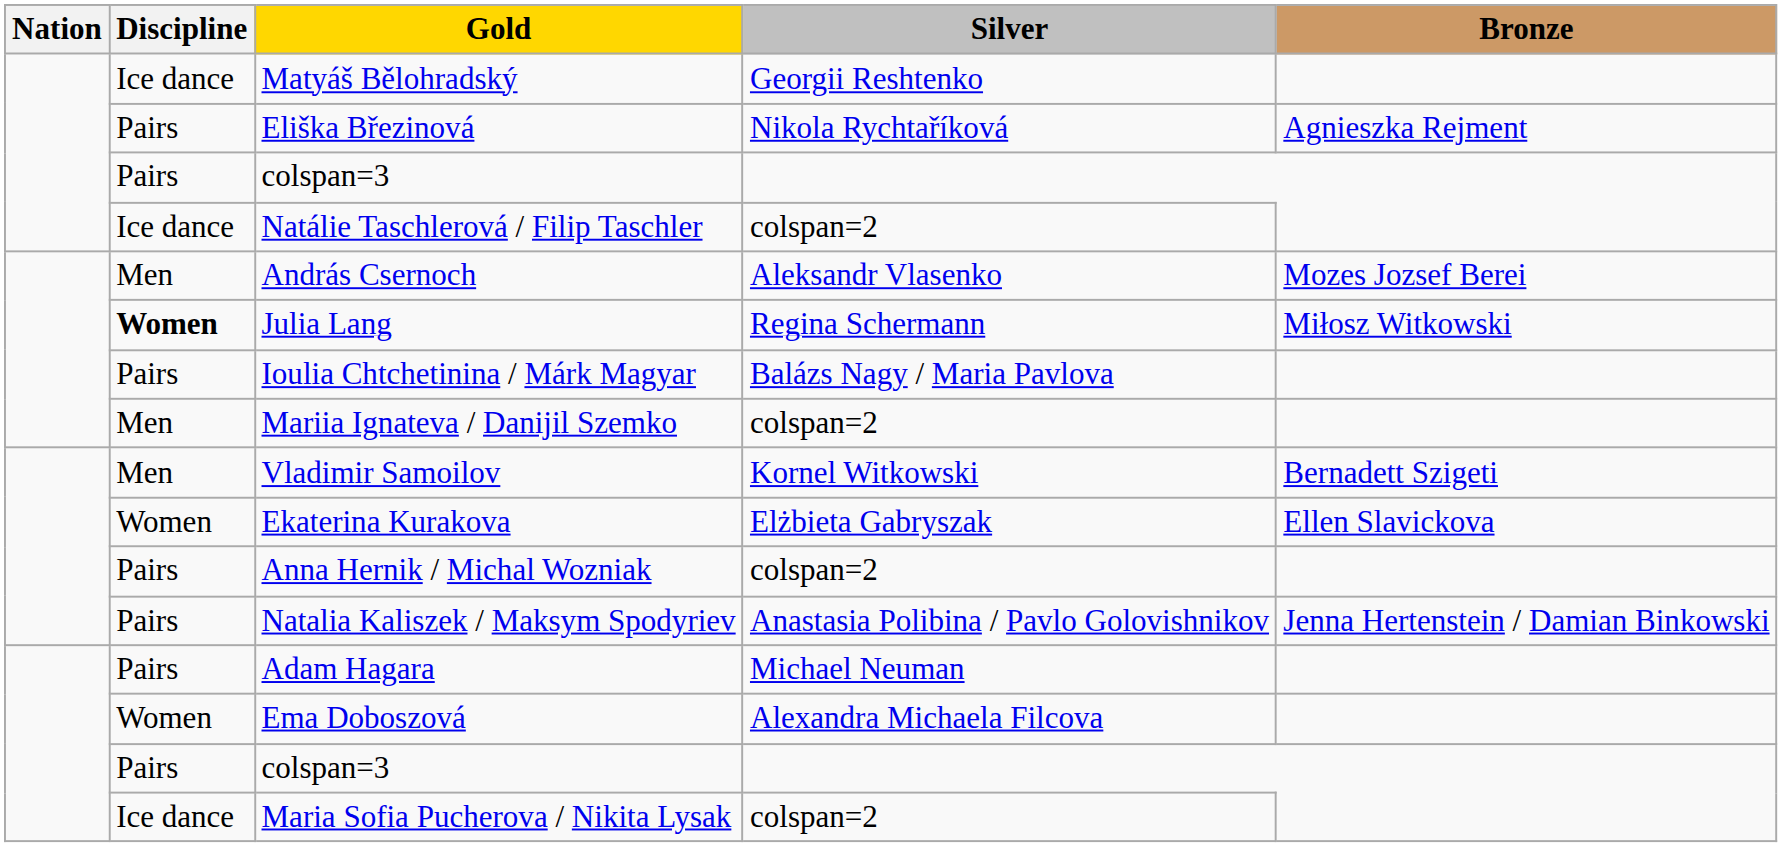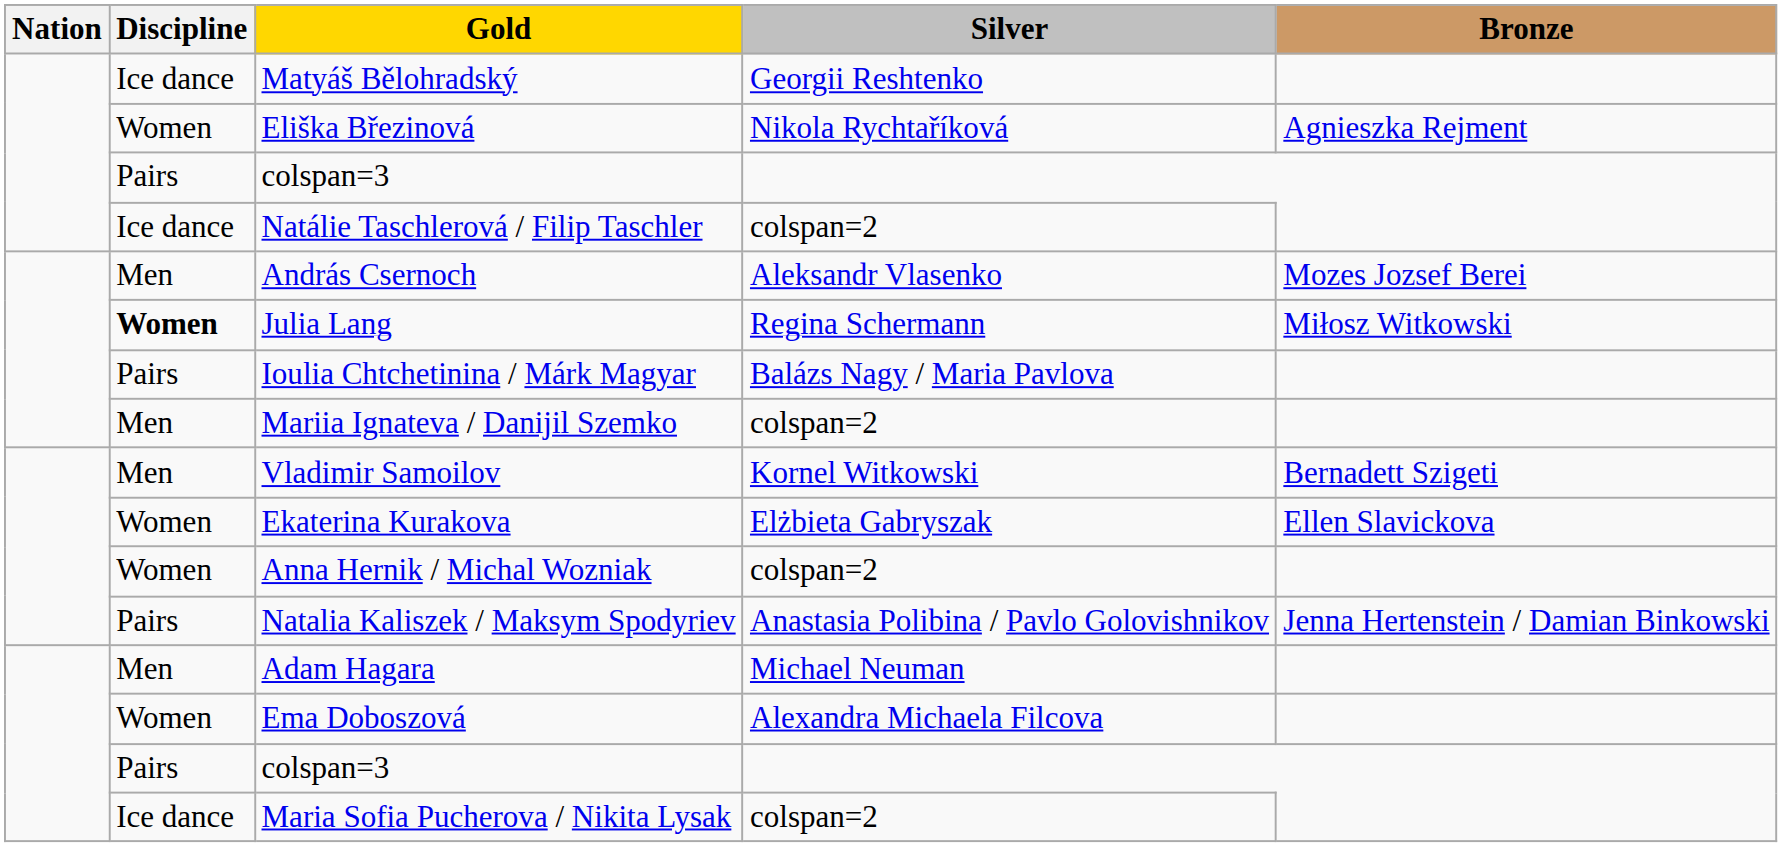Eliška Březinová | Discipline: Pairs -> Women
Anna Hernik / Michal Wozniak | Discipline: Pairs -> Women
Adam Hagara | Discipline: Pairs -> Men
